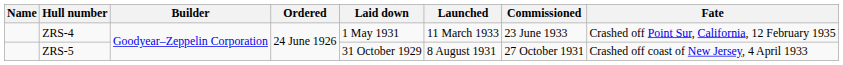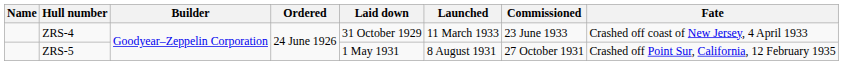ZRS-4 | Laid down: 1 May 1931 -> 31 October 1929
ZRS-4 | Fate: Crashed off Point Sur, California, 12 February 1935 -> Crashed off coast of New Jersey, 4 April 1933
ZRS-5 | Laid down: 31 October 1929 -> 1 May 1931
ZRS-5 | Fate: Crashed off coast of New Jersey, 4 April 1933 -> Crashed off Point Sur, California, 12 February 1935
